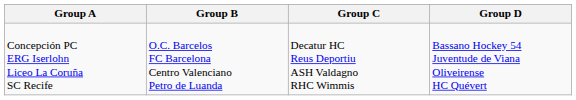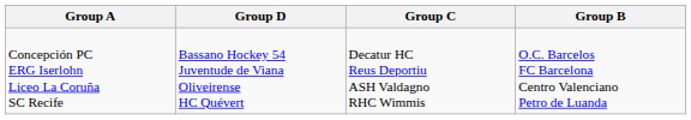columns swapped: Group B <-> Group D
